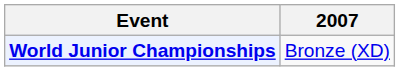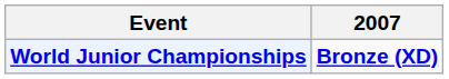World Junior Championships | 2007: normal -> bold
